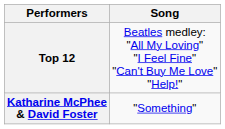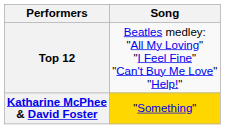Katharine McPhee & David Foster | Song: no background -> gold background
